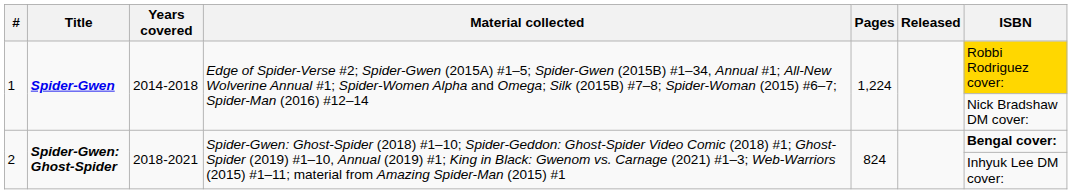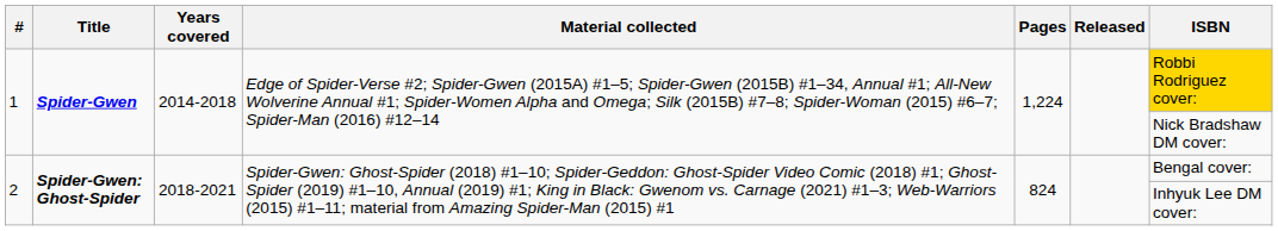row 4 | ISBN: bold -> normal
